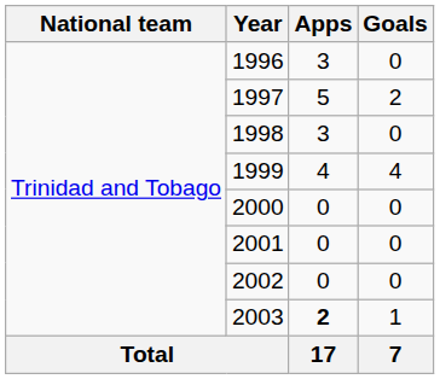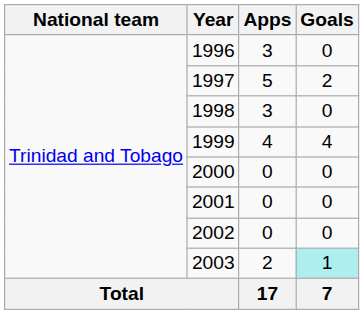2003 | Apps: bold -> normal
2003 | Goals: no background -> paleturquoise background
